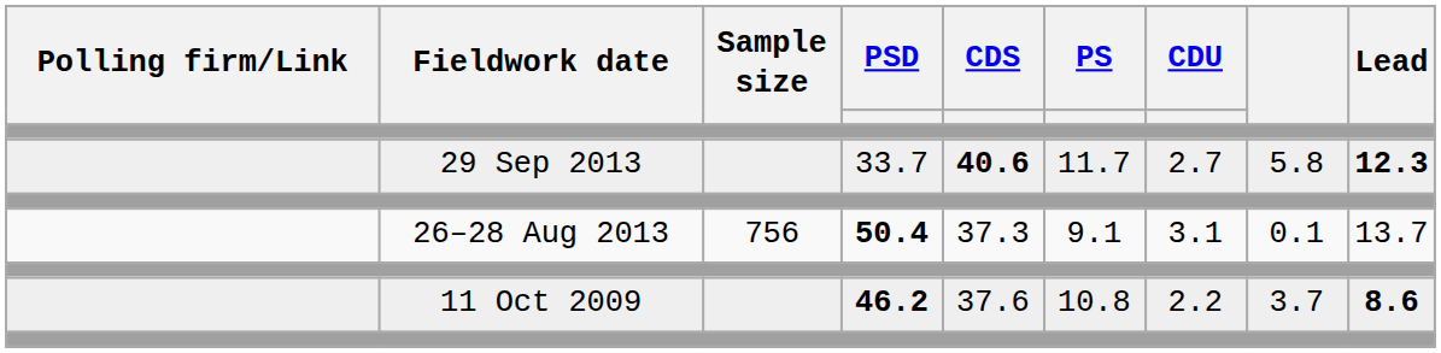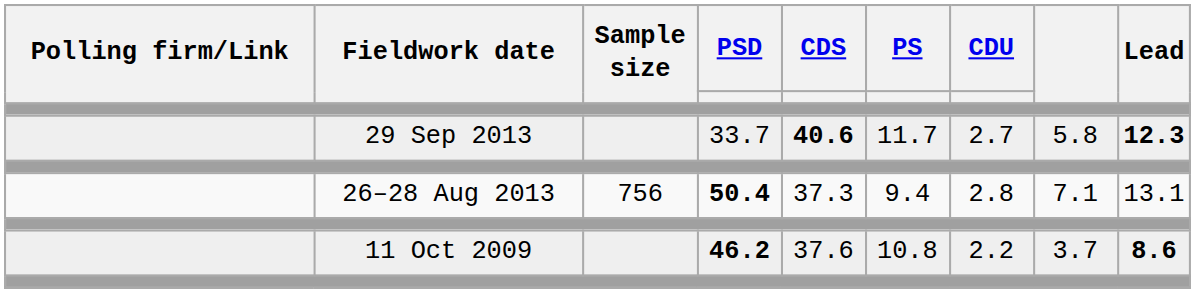26–28 Aug 2013 | PS: 9.1 -> 9.4
26–28 Aug 2013 | CDU: 3.1 -> 2.8
26–28 Aug 2013 | column 8: 0.1 -> 7.1
26–28 Aug 2013 | Lead: 13.7 -> 13.1
